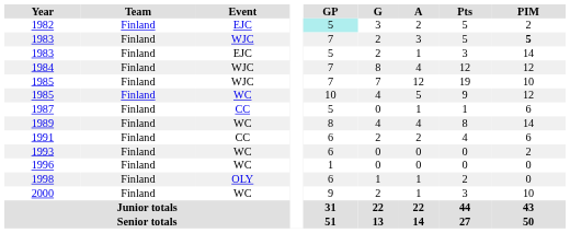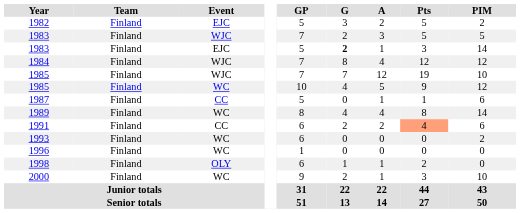1982 | GP: paleturquoise background -> no background
1983 / WJC | PIM: bold -> normal
1983 / EJC | G: normal -> bold
1991 | Pts: no background -> lightsalmon background
